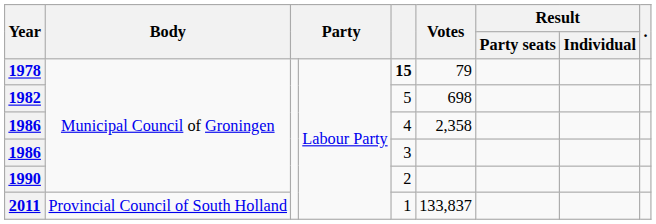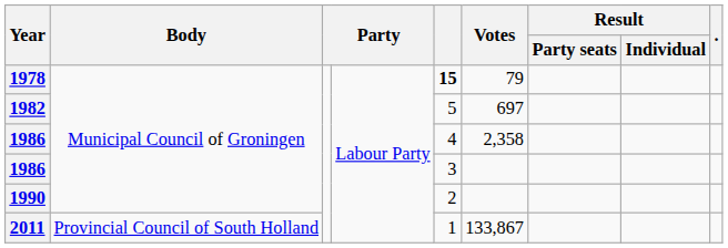1982 | Votes: 698 -> 697
2011 | Votes: 133,837 -> 133,867
